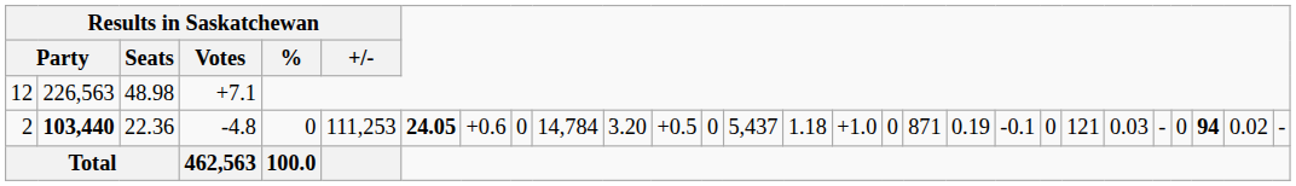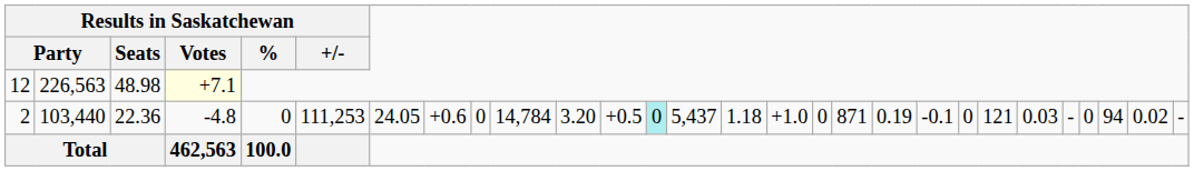12 | Results in Saskatchewan / Votes: no background -> lightyellow background
2 | column 2: bold -> normal
2 | column 7: bold -> normal
2 | column 13: no background -> paleturquoise background
2 | column 26: bold -> normal
